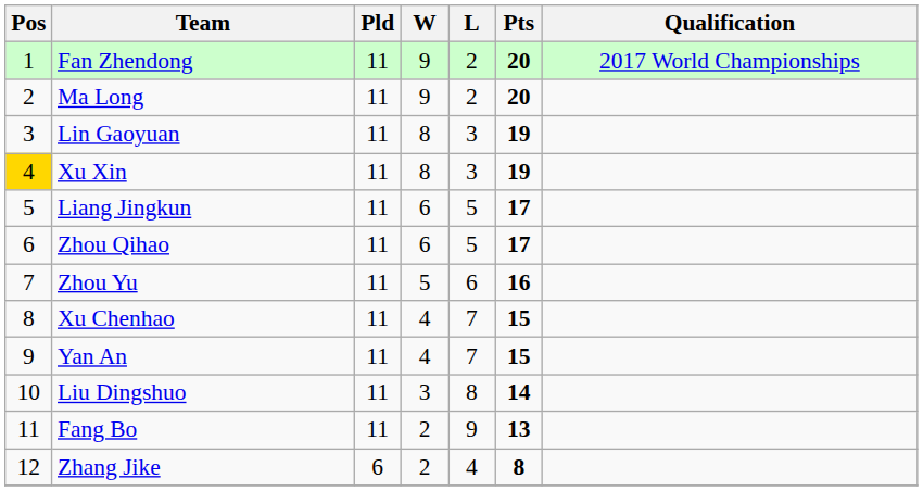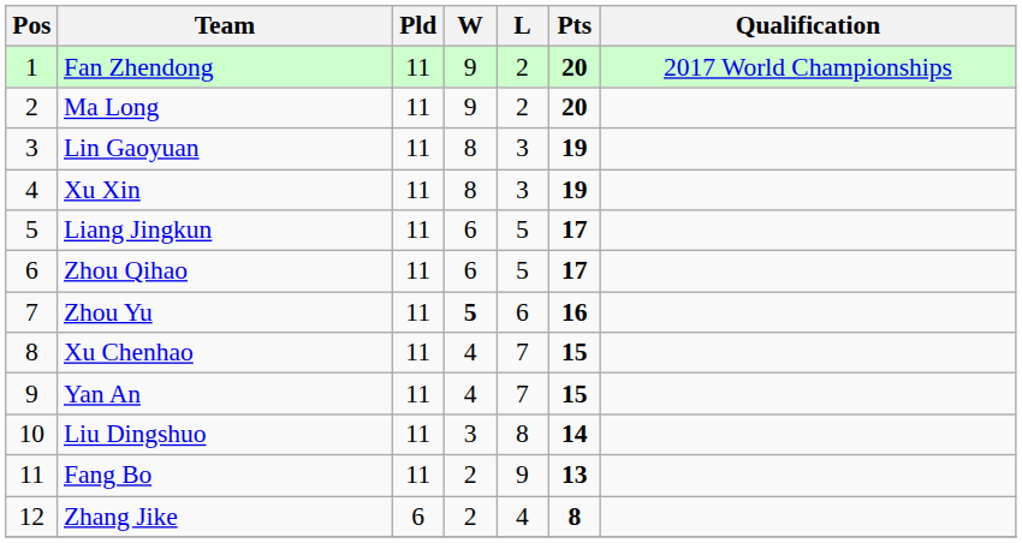Xu Xin | Pos: gold background -> no background
Zhou Yu | W: normal -> bold
